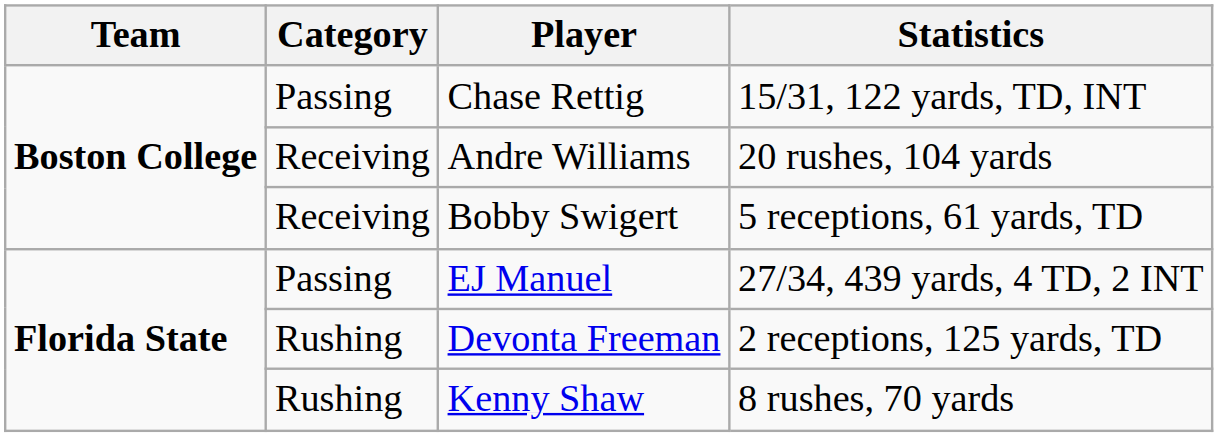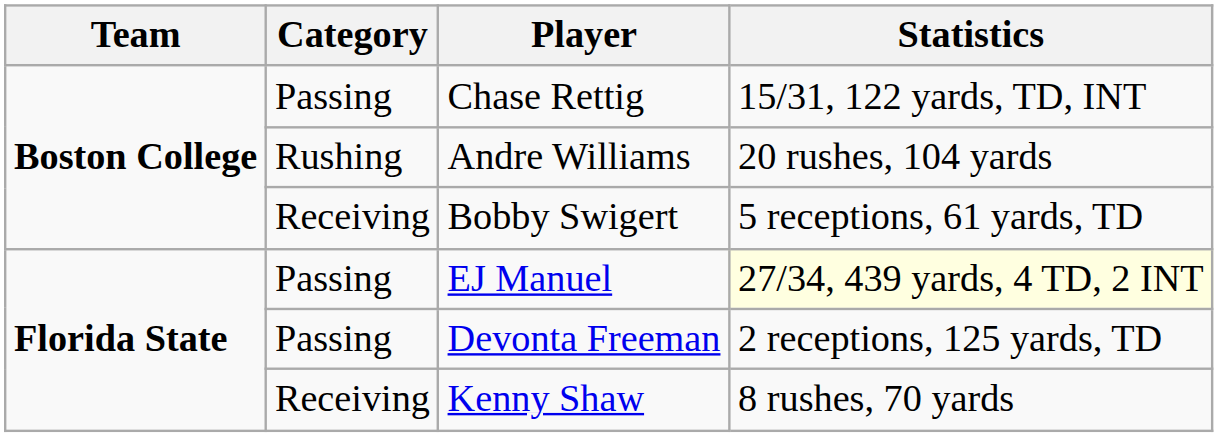Andre Williams | Category: Receiving -> Rushing
EJ Manuel | Statistics: no background -> lightyellow background
Devonta Freeman | Category: Rushing -> Passing
Kenny Shaw | Category: Rushing -> Receiving
